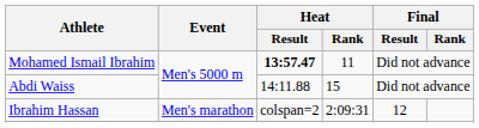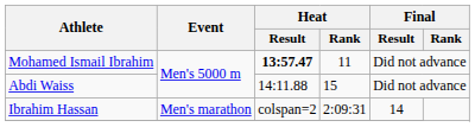Ibrahim Hassan | Final / Result: 12 -> 14
